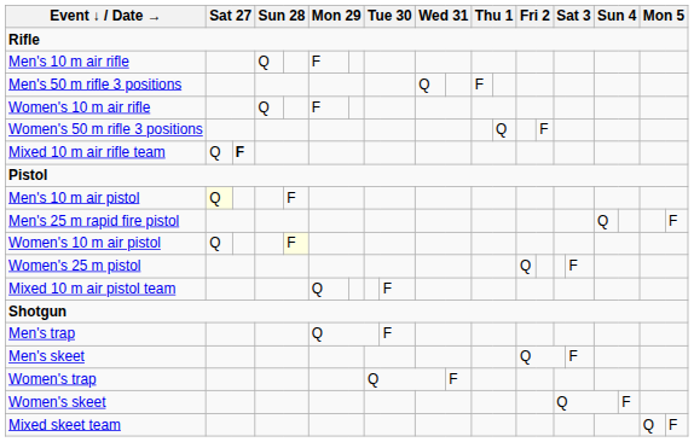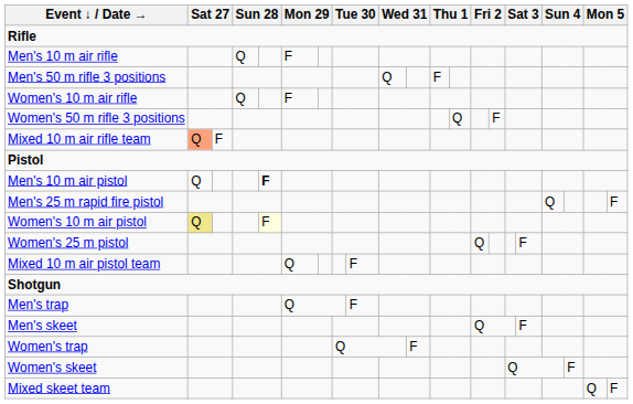Mixed 10 m air rifle team | column 2: no background -> lightsalmon background
Mixed 10 m air rifle team | column 3: bold -> normal
Men's 10 m air pistol | column 2: lightyellow background -> no background
Men's 10 m air pistol | column 5: normal -> bold
Women's 10 m air pistol | column 2: no background -> khaki background
